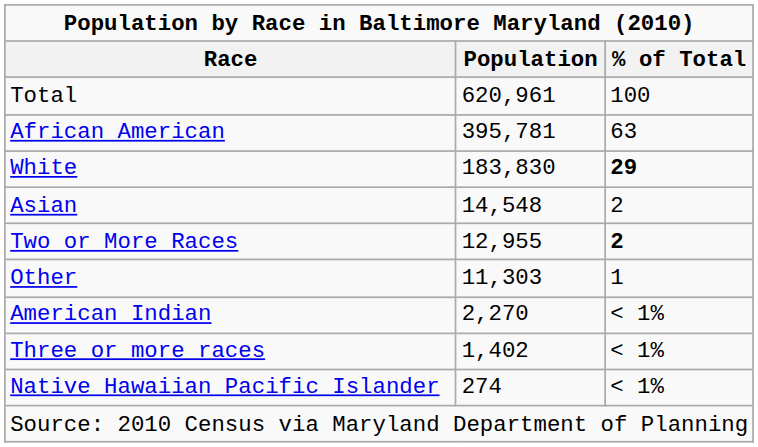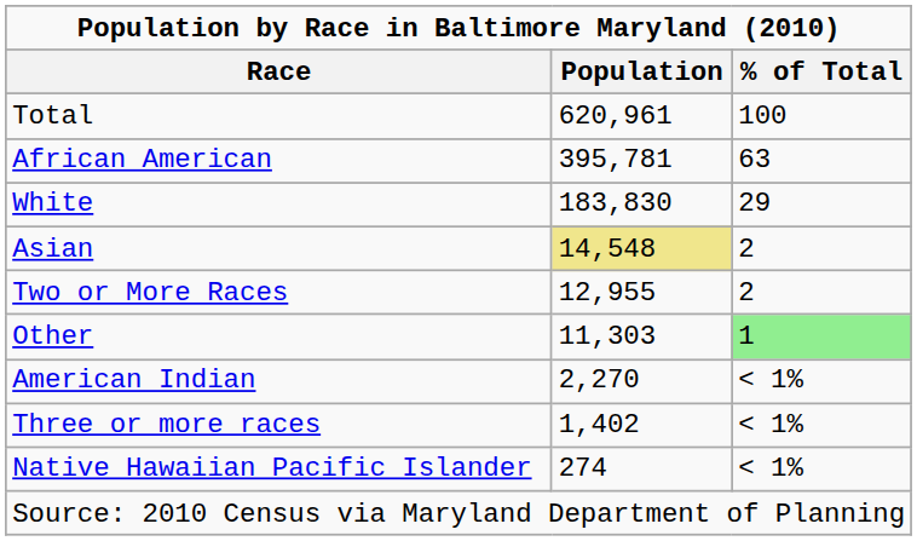White | % of Total: bold -> normal
Asian | Population: no background -> khaki background
Two or More Races | % of Total: bold -> normal
Other | % of Total: no background -> lightgreen background
